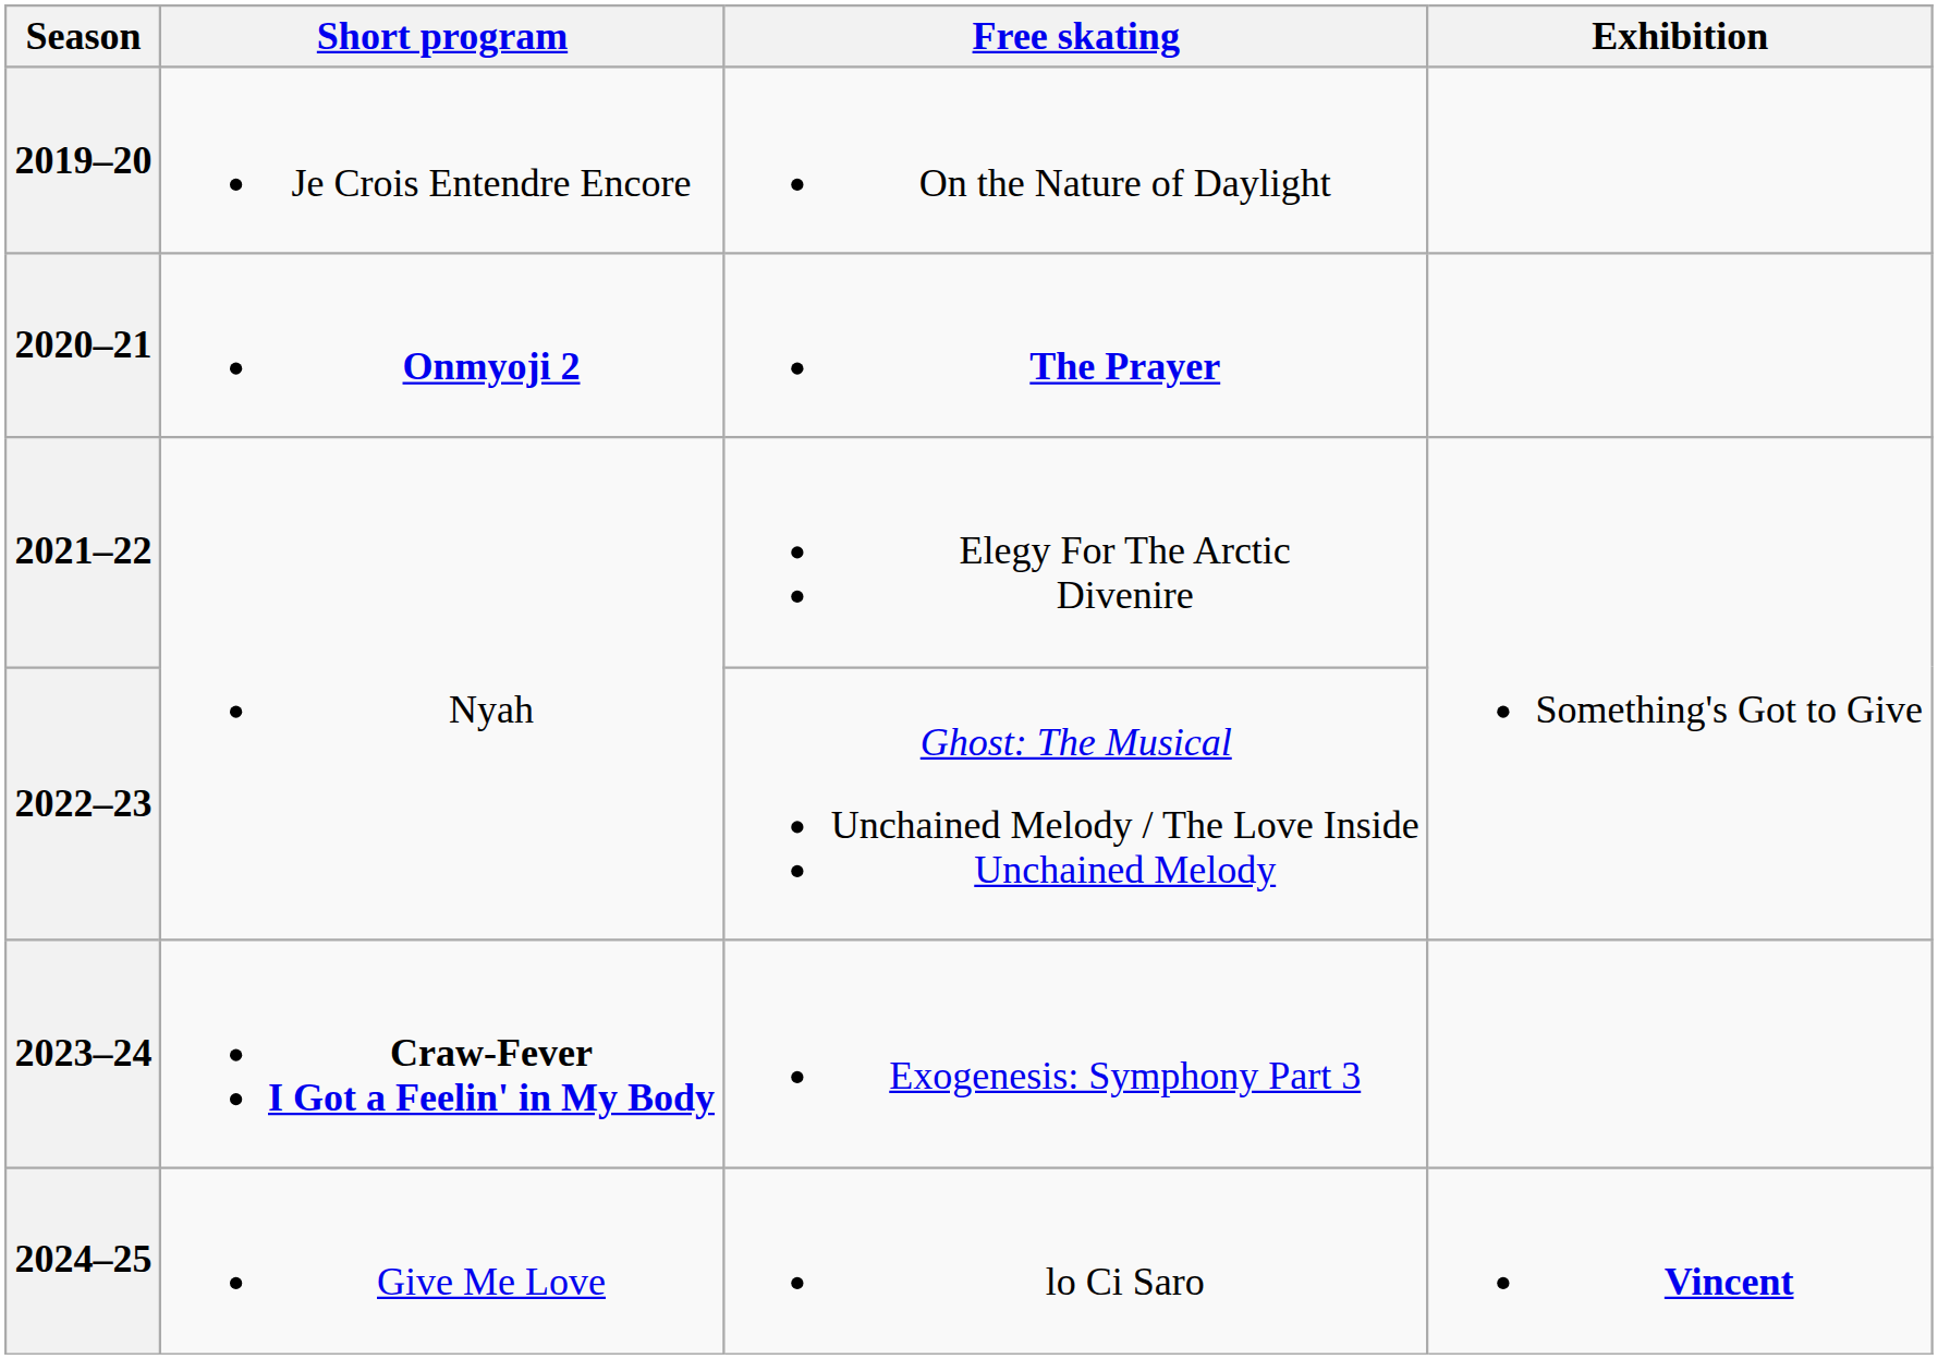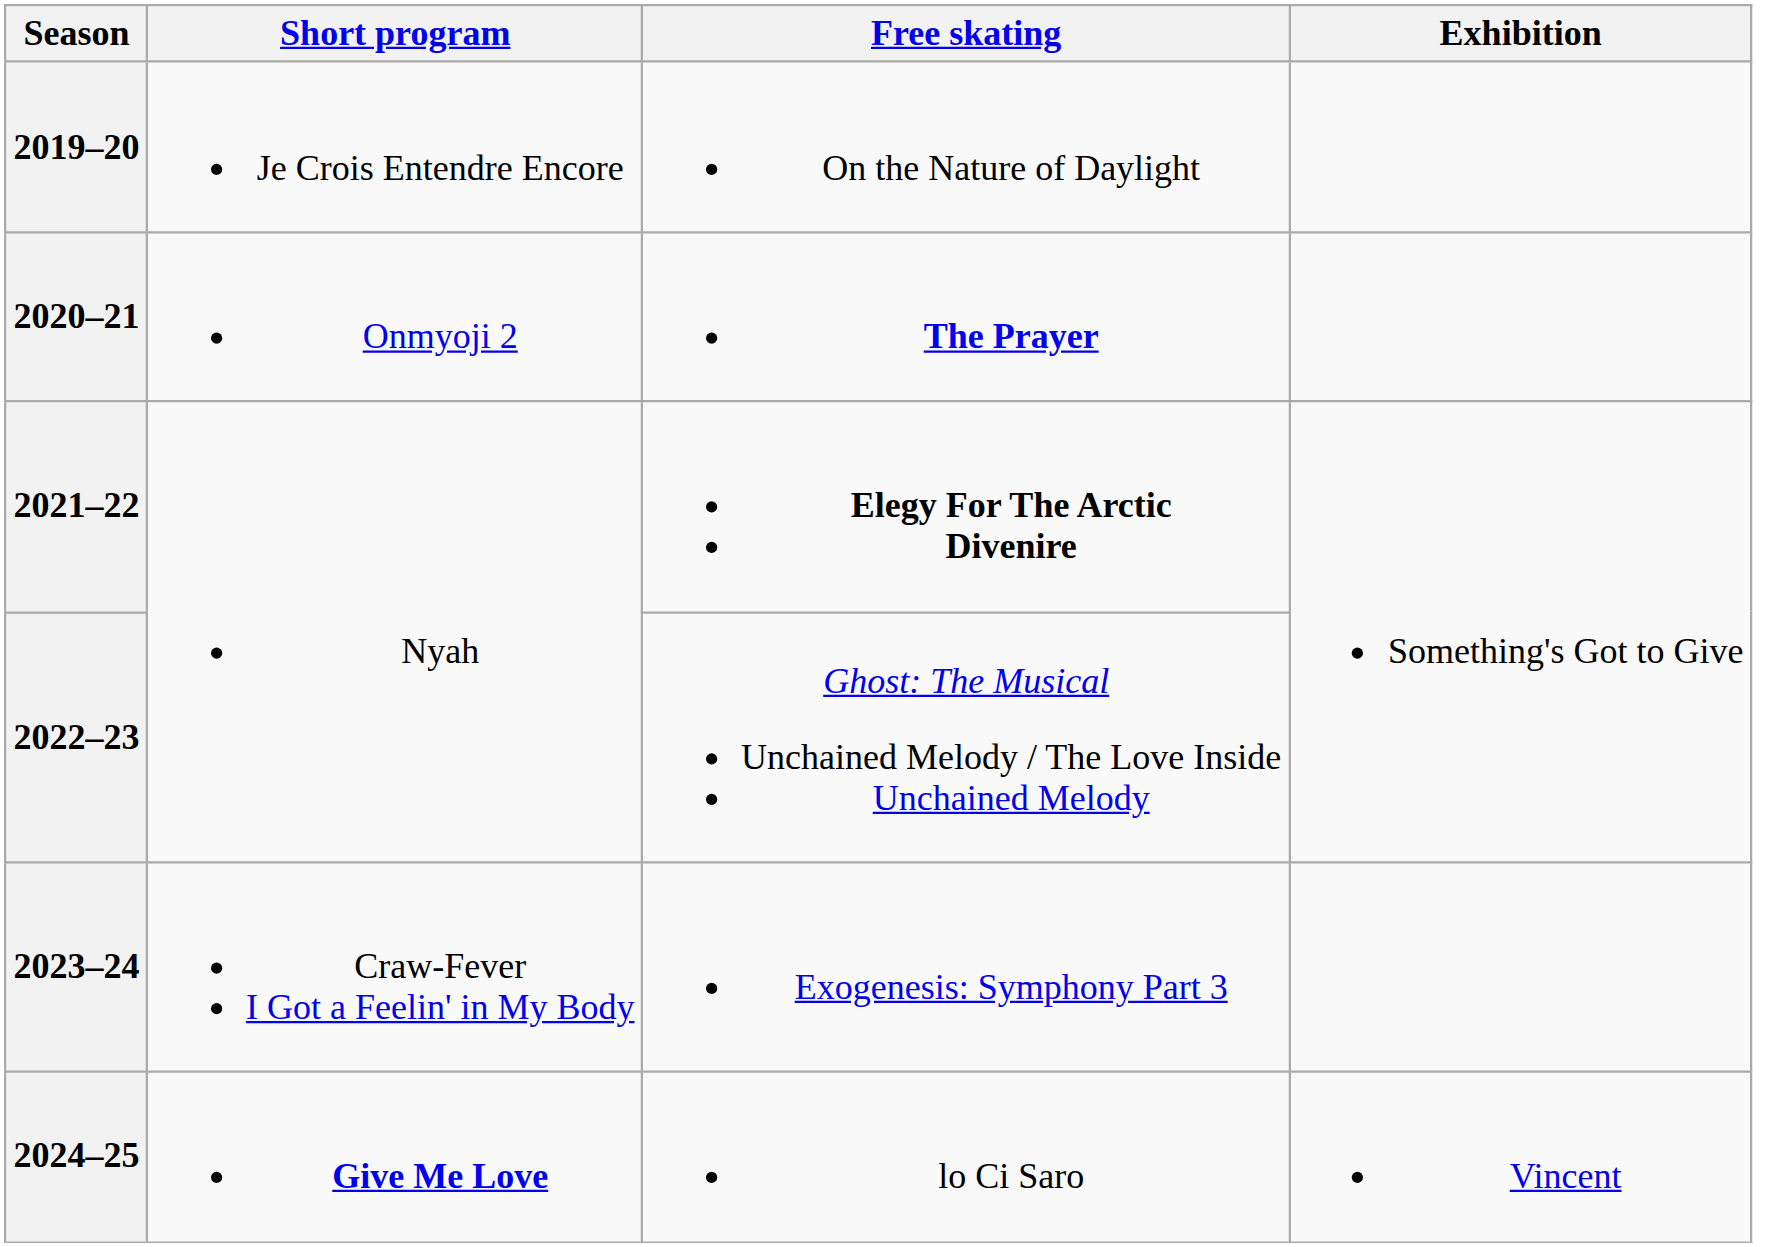2020–21 | Short program: bold -> normal
2021–22 | Free skating: normal -> bold
2023–24 | Short program: bold -> normal
2024–25 | Short program: normal -> bold
2024–25 | Exhibition: bold -> normal
